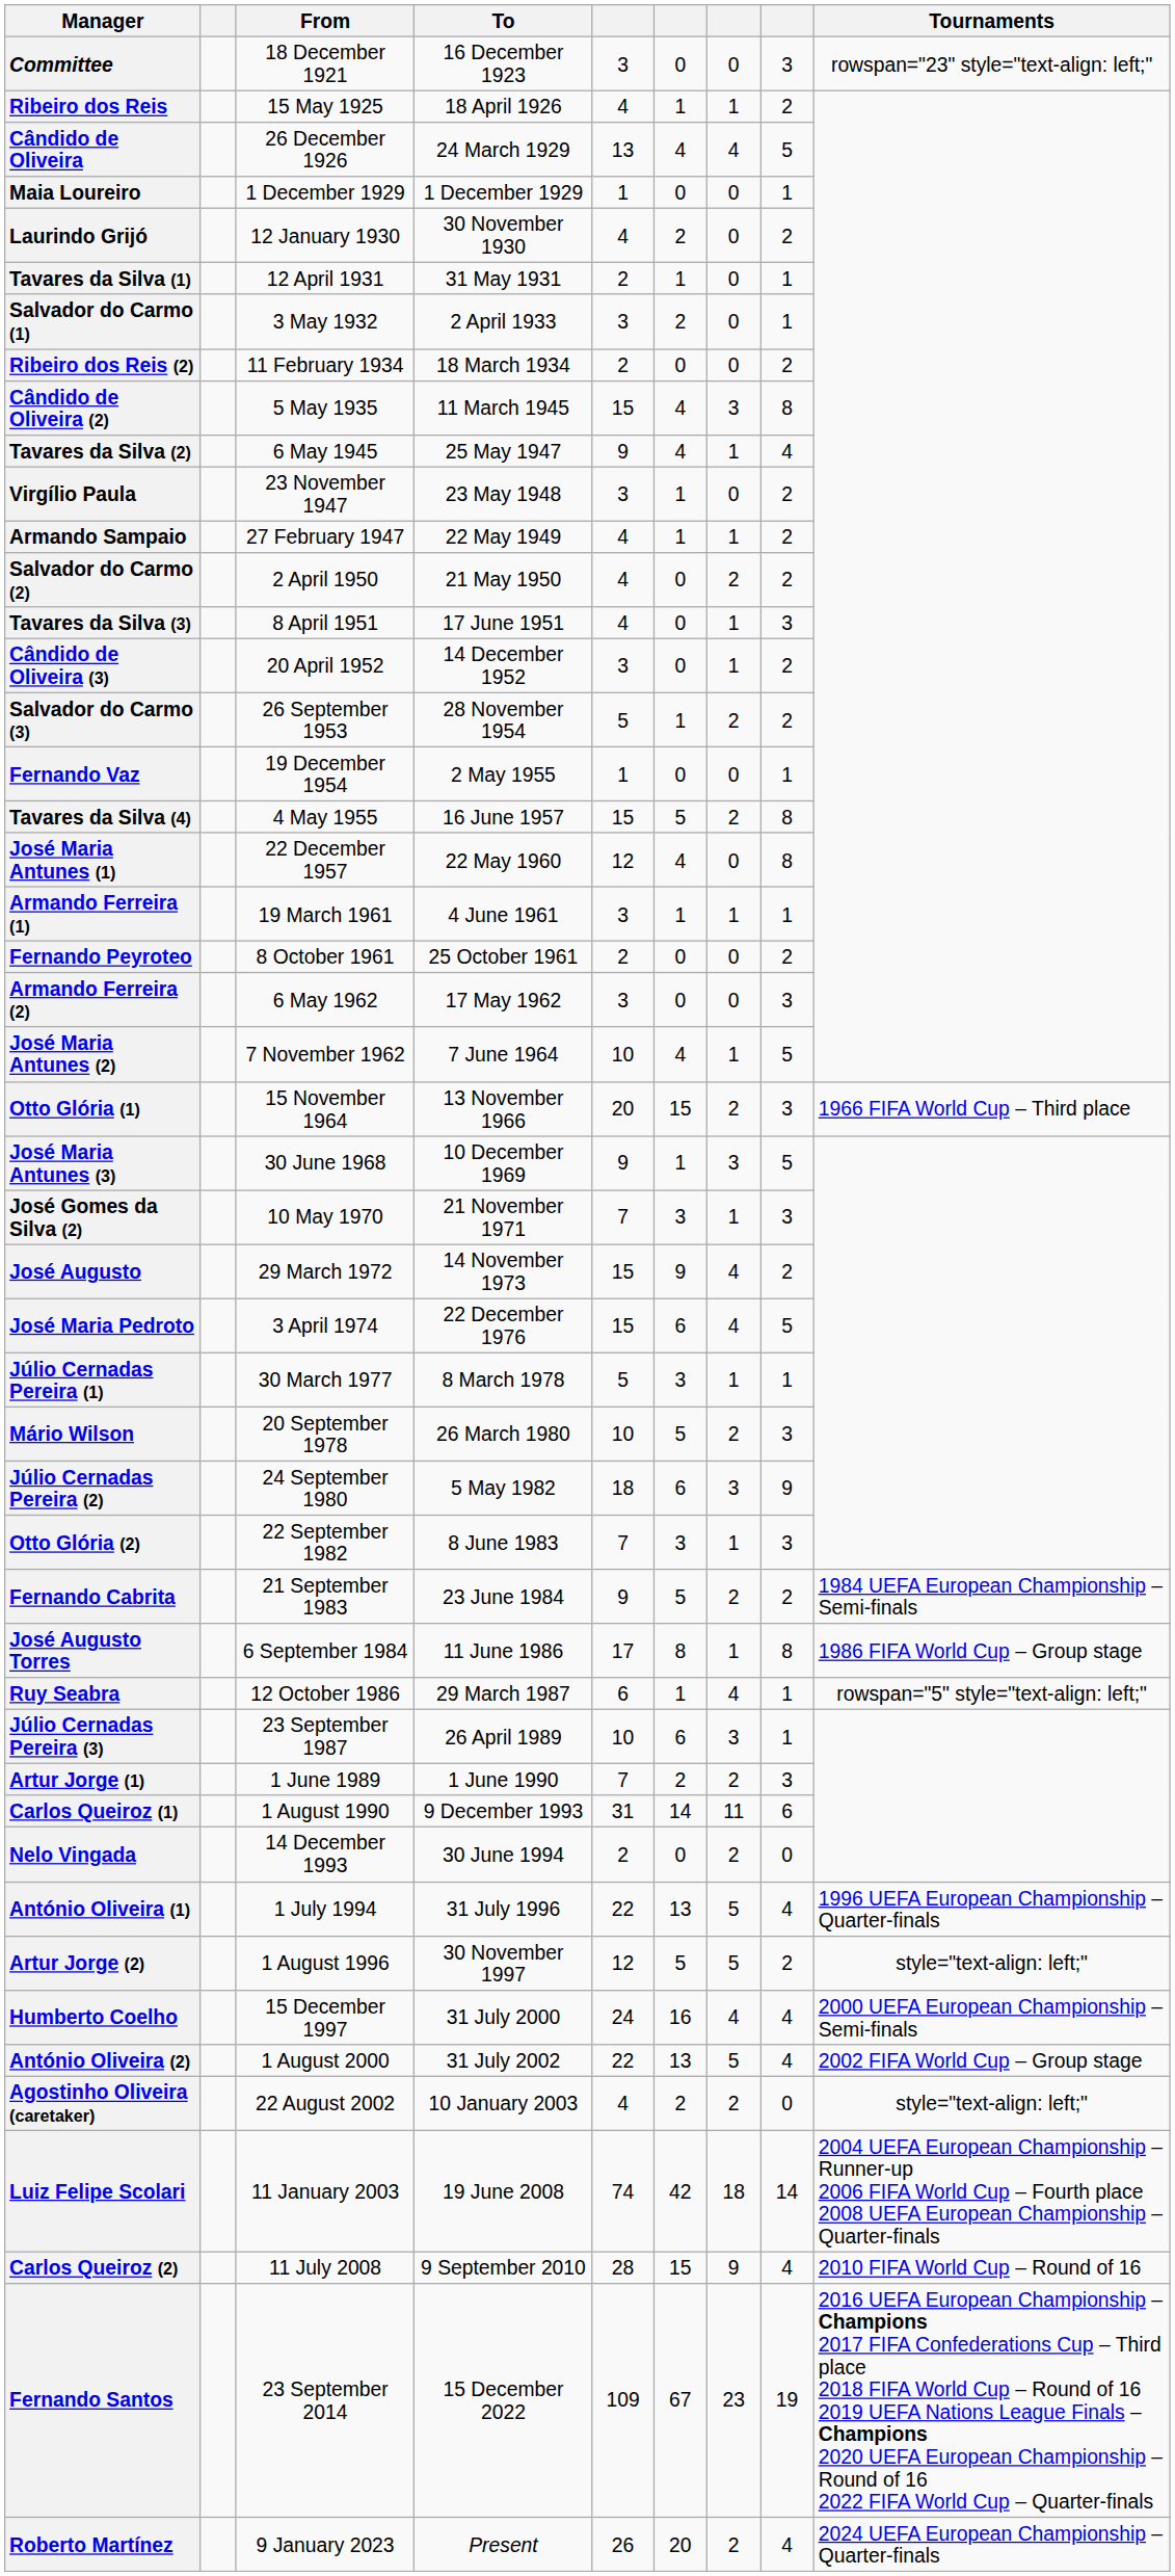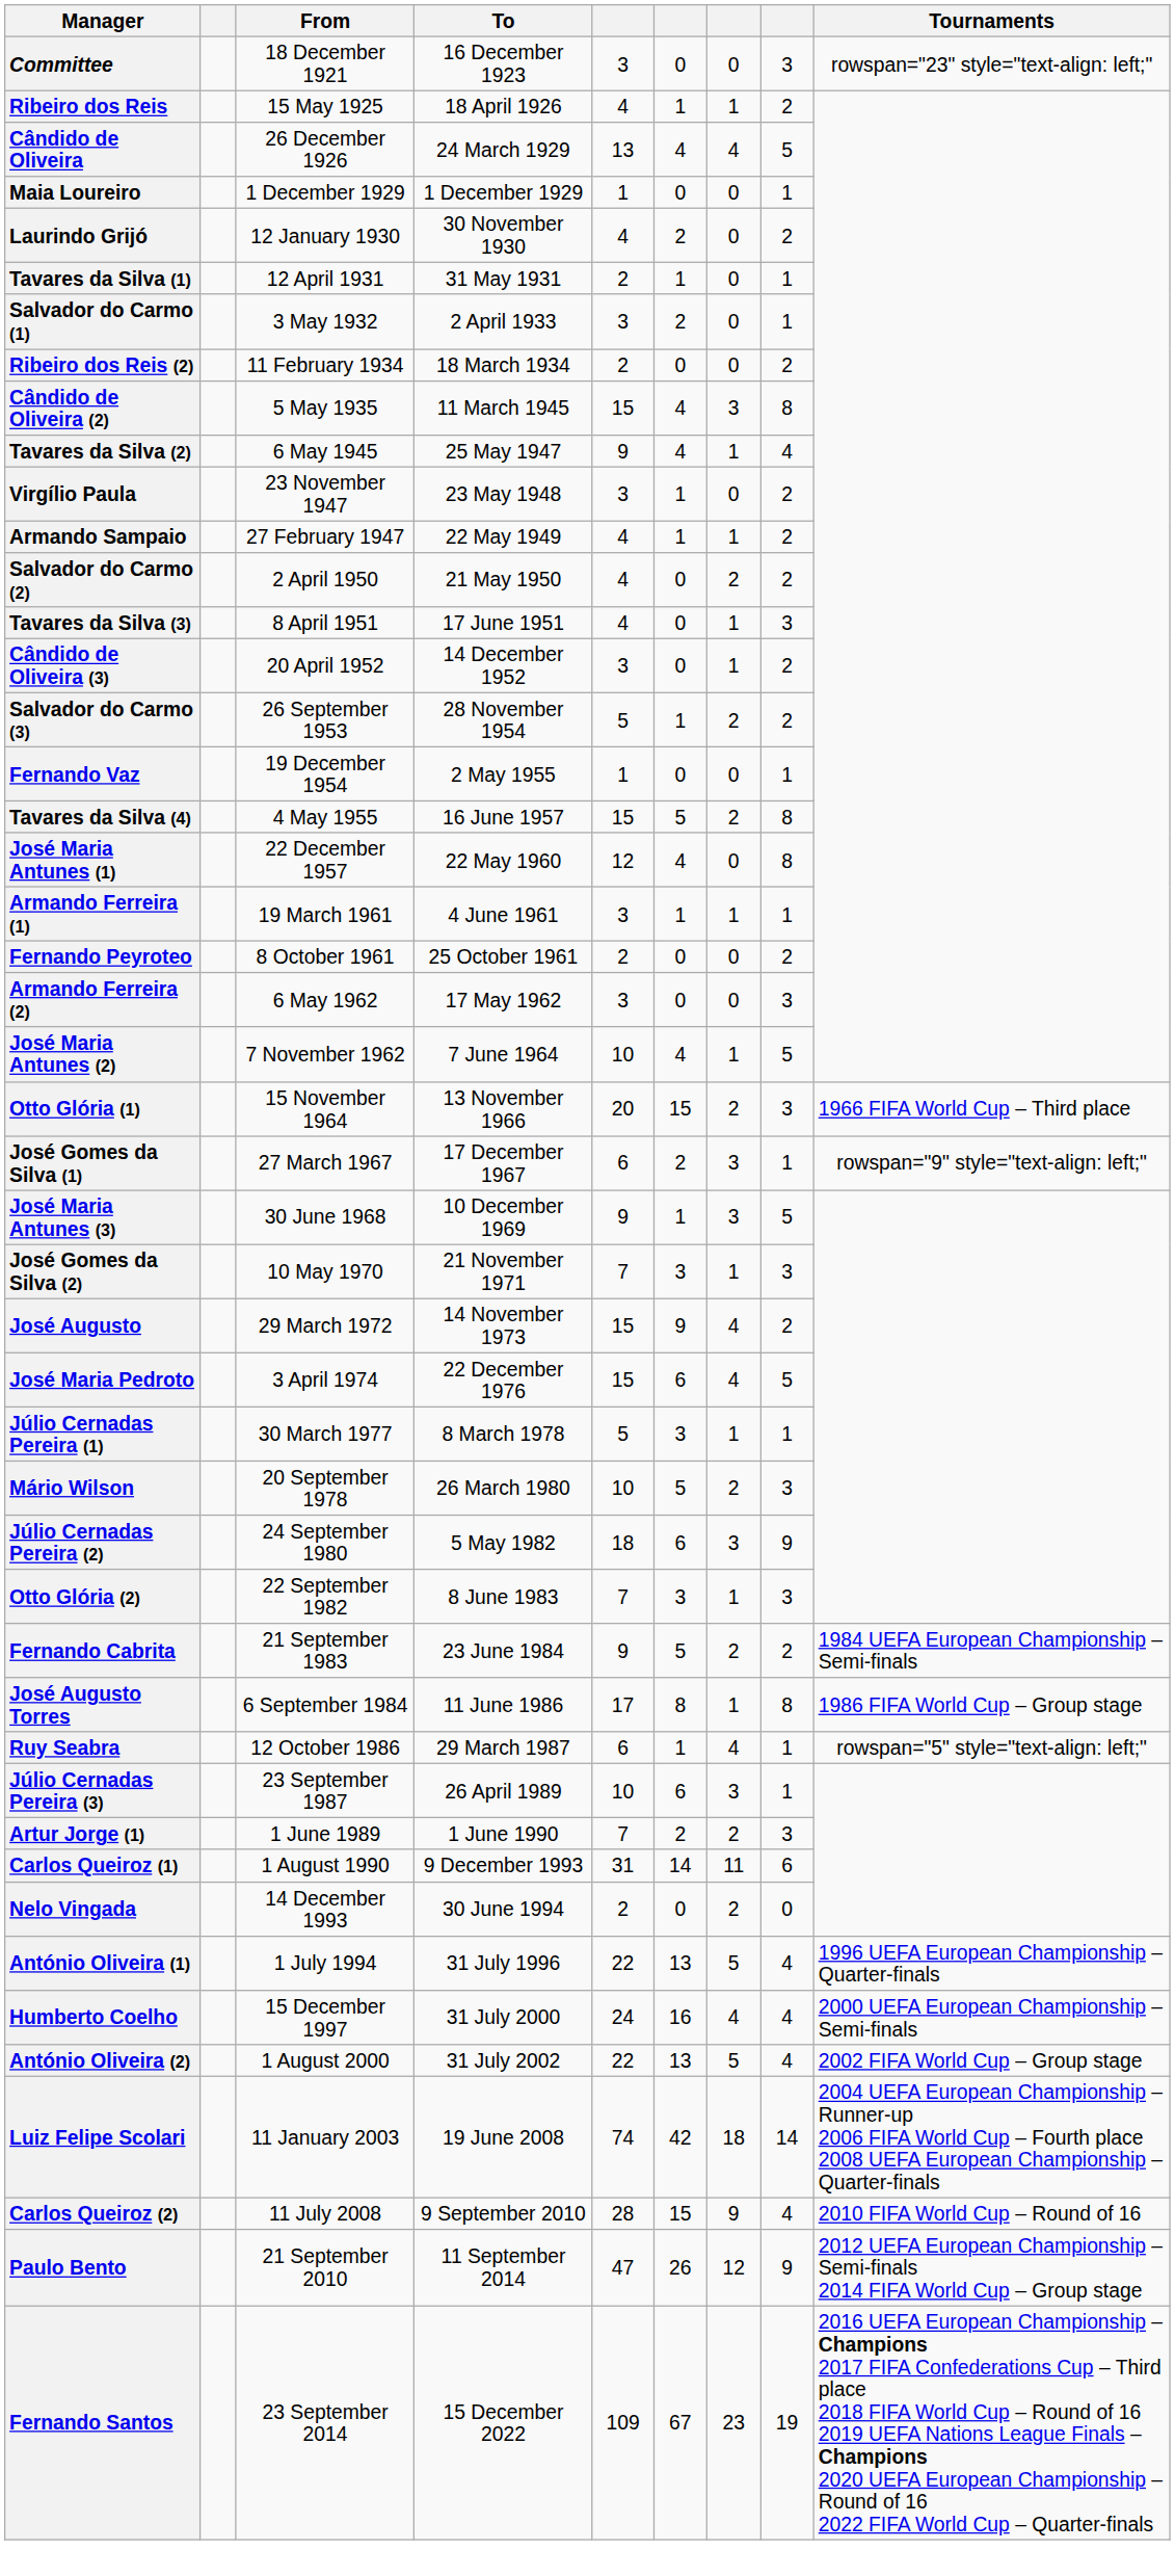+ row: José Gomes da Silva (1) | 27 March 1967 | 17 December 1967 | 6 | 2 | 3 | 1 | rowspan="9" style="text-align: left;"
- row: Artur Jorge (2) | 1 August 1996 | 30 November 1997 | 12 | 5 | 5 | 2 | style="text-align: left;"
- row: Agostinho Oliveira (caretaker) | 22 August 2002 | 10 January 2003 | 4 | 2 | 2 | 0 | style="text-align: left;"
+ row: Paulo Bento | 21 September 2010 | 11 September 2014 | 47 | 26 | 12 | 9 | 2012 UEFA European Championship – Semi-finals 2014 FIFA World Cup – Group stage
- row: Roberto Martínez | 9 January 2023 | Present | 26 | 20 | 2 | 4 | 2024 UEFA European Championship – Quarter-finals
